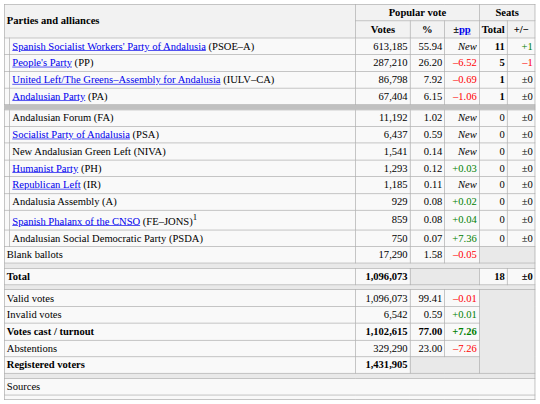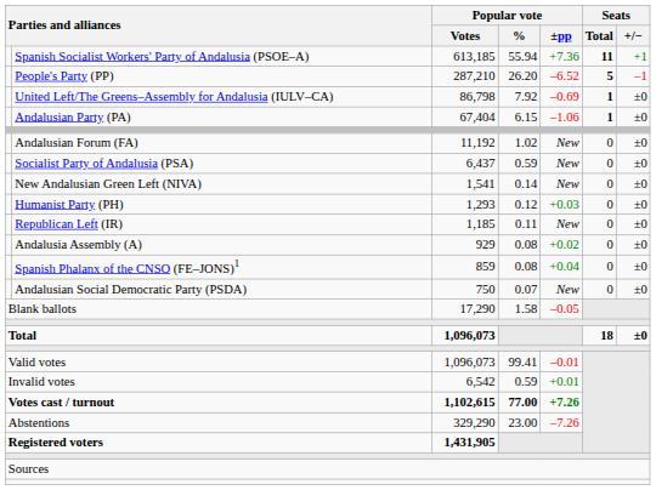Spanish Socialist Workers' Party of Andalusia (PSOE–A) | Popular vote / ±pp: New -> +7.36
Andalusian Social Democratic Party (PSDA) | Popular vote / ±pp: +7.36 -> New
